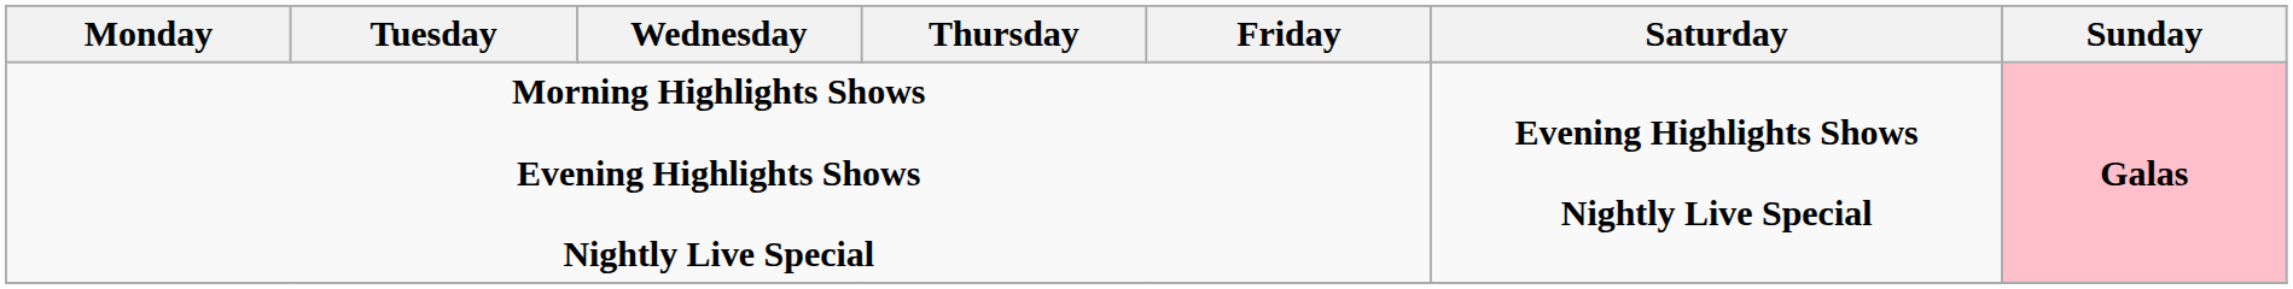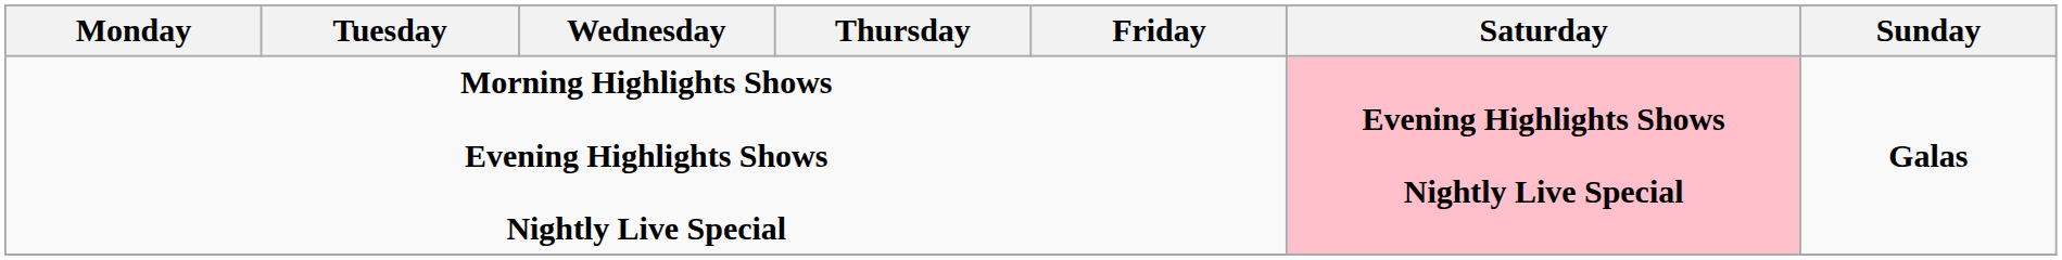row 2 | Saturday: no background -> pink background
row 2 | Sunday: pink background -> no background
